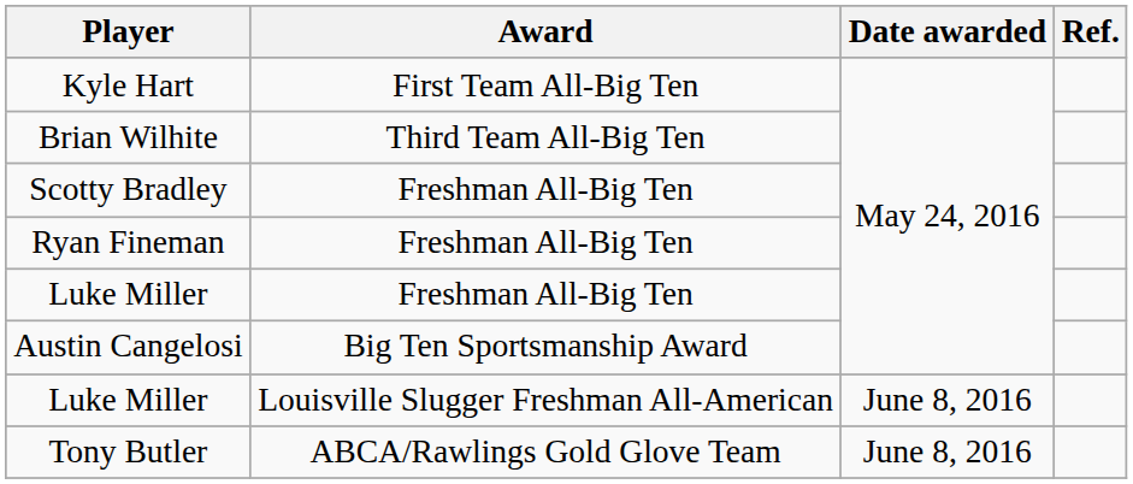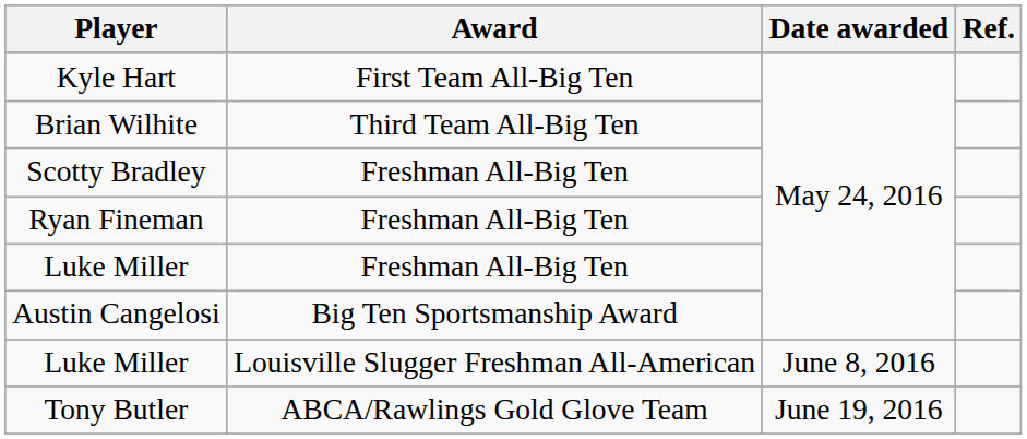Tony Butler | Date awarded: June 8, 2016 -> June 19, 2016
